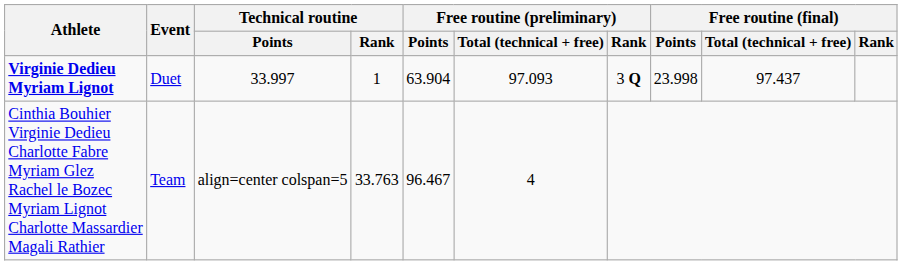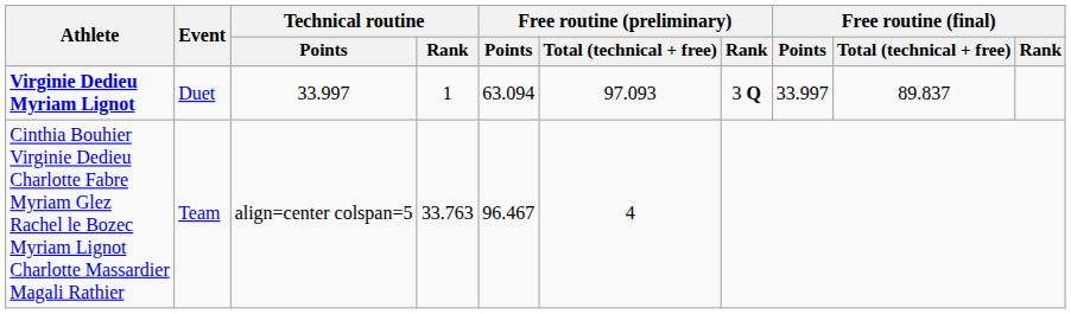Virginie Dedieu Myriam Lignot | Free routine (preliminary) / Points: 63.904 -> 63.094
Virginie Dedieu Myriam Lignot | Free routine (final) / Points: 23.998 -> 33.997
Virginie Dedieu Myriam Lignot | Free routine (final) / Total (technical + free): 97.437 -> 89.837
